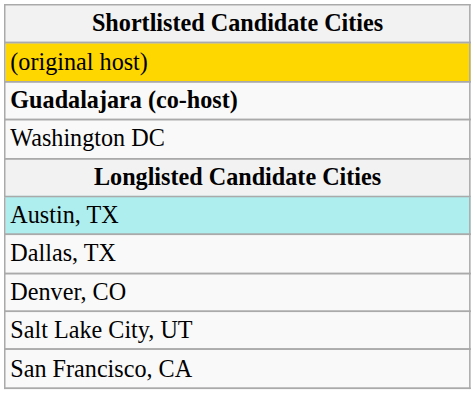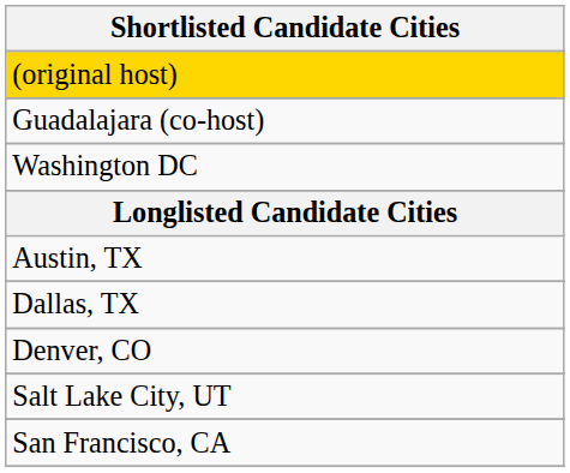row 3 | column 1: bold -> normal
row 6 | column 1: paleturquoise background -> no background
